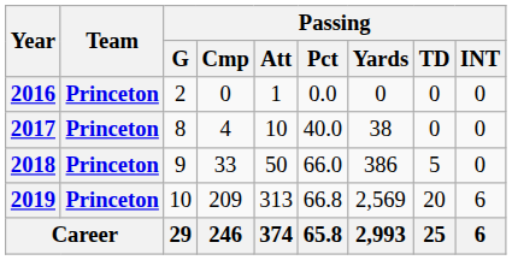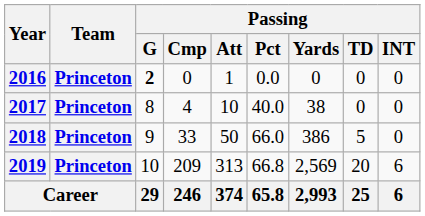2016 | Passing / G: normal -> bold
